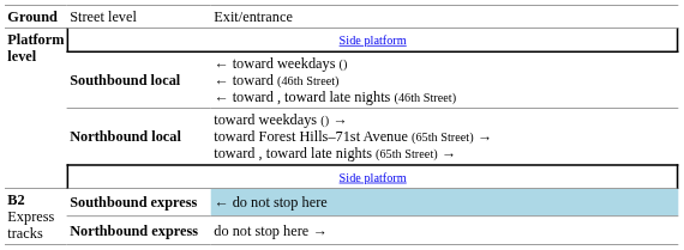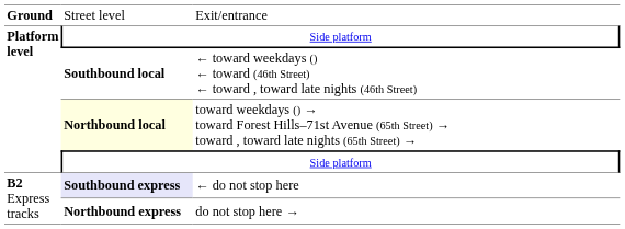Northbound local | column 2: no background -> lightyellow background
Southbound express | column 2: no background -> lavender background
Southbound express | column 3: lightblue background -> no background
